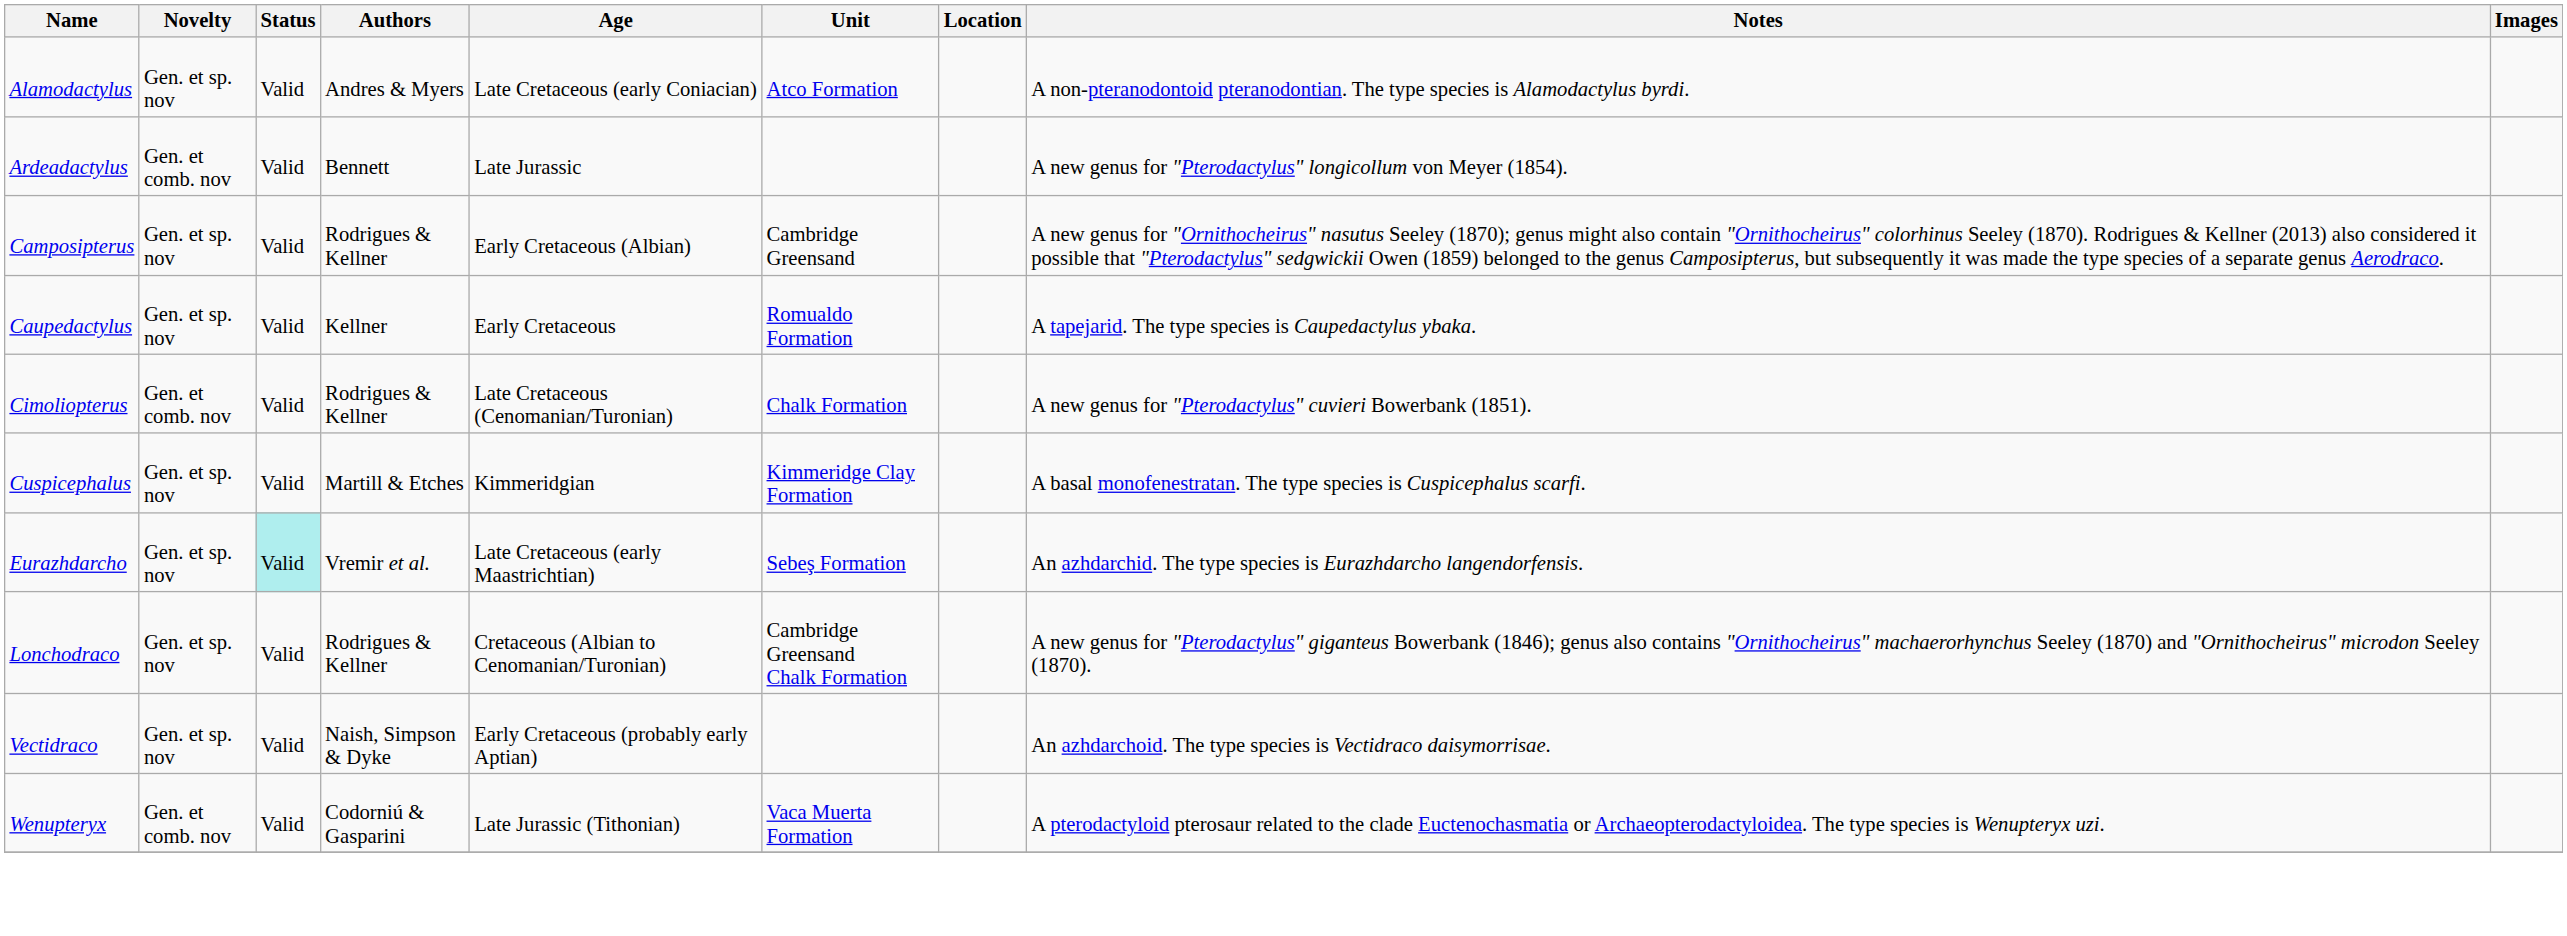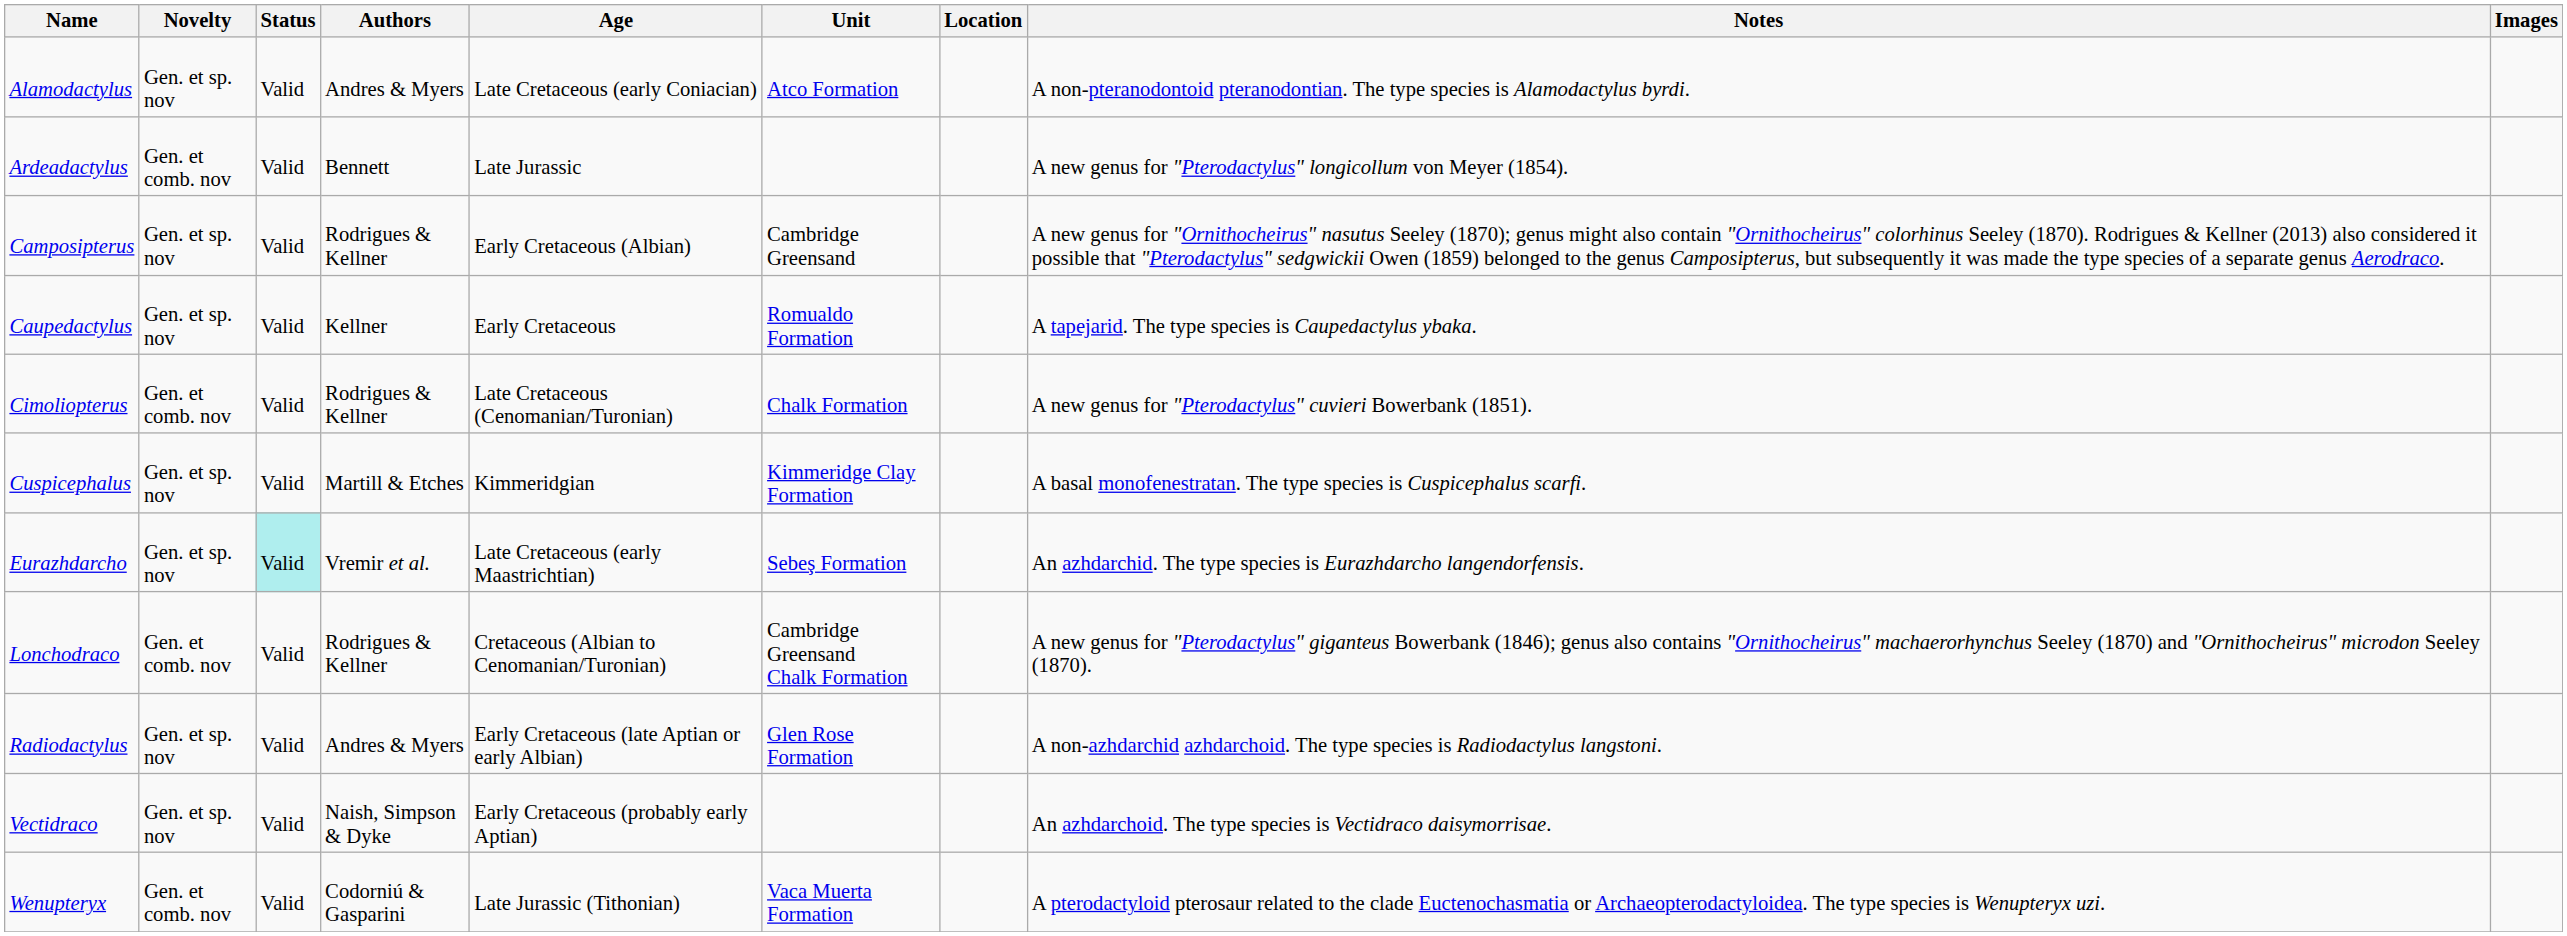Lonchodraco | Novelty: Gen. et sp. nov -> Gen. et comb. nov
+ row: Radiodactylus | Gen. et sp. nov | Valid | Andres & Myers | Early Cretaceous (late Aptian or early Albian) | Glen Rose Formation | A non-azhdarchid azhdarchoid. The type species is Radiodactylus langstoni.
